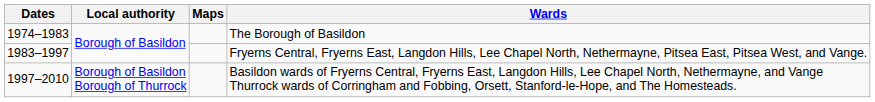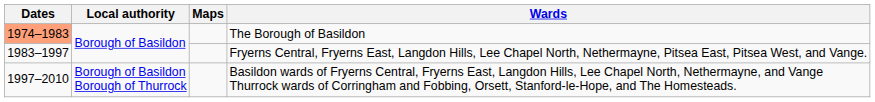The Borough of Basildon | Dates: no background -> lightsalmon background
